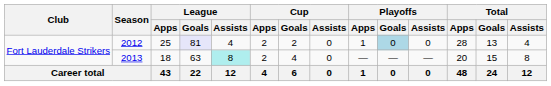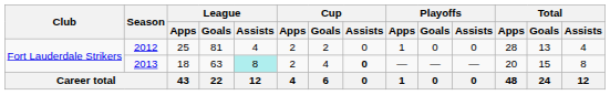2012 | League / Goals: lavender background -> no background
2012 | Playoffs / Goals: lightblue background -> no background
2013 | Cup / Assists: normal -> bold
